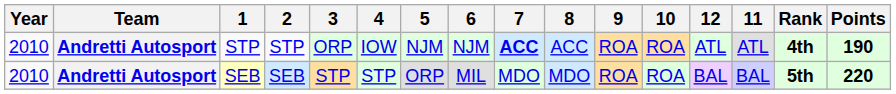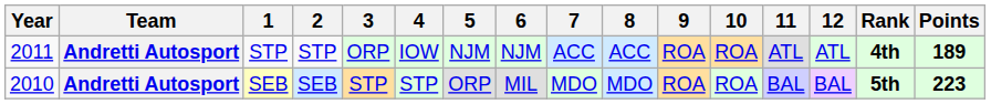columns swapped: 11 <-> 12
row 2 | Year: 2010 -> 2011
row 2 | 7: bold -> normal
row 2 | Points: 190 -> 189
row 3 | Points: 220 -> 223
